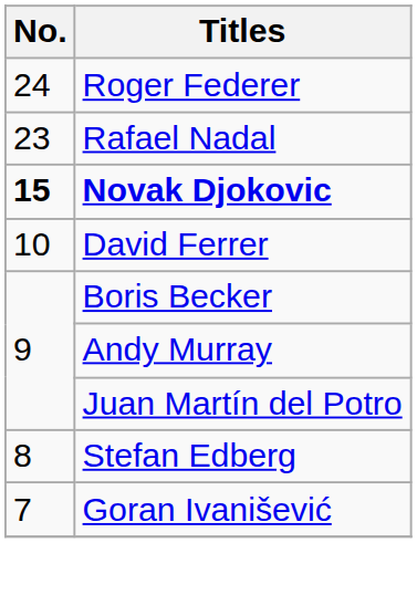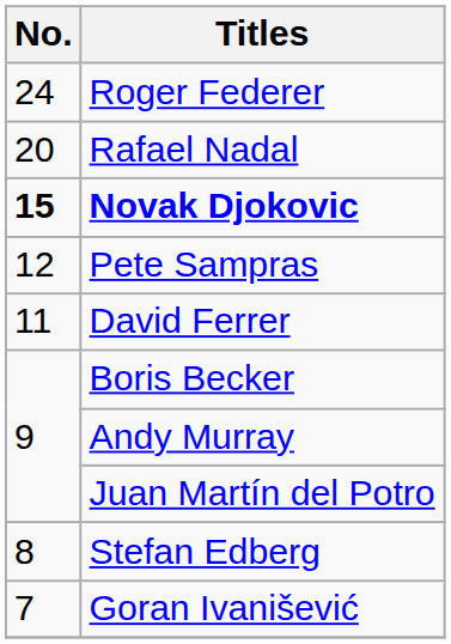Rafael Nadal | No.: 23 -> 20
+ row: 12 | Pete Sampras
David Ferrer | No.: 10 -> 11
